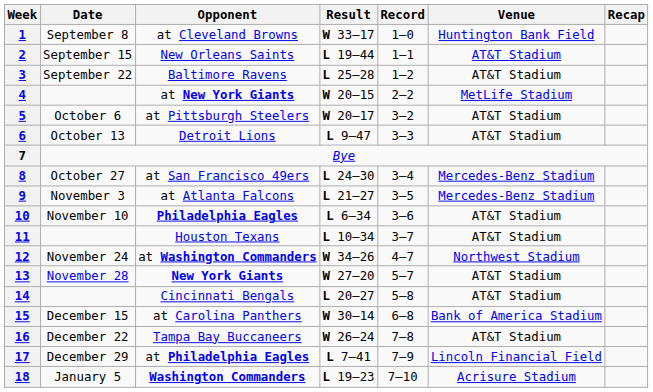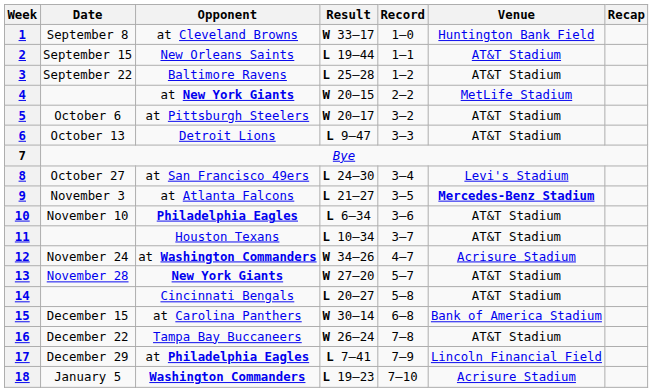8 | Venue: Mercedes-Benz Stadium -> Levi's Stadium
9 | Venue: normal -> bold
12 | Venue: Northwest Stadium -> Acrisure Stadium
